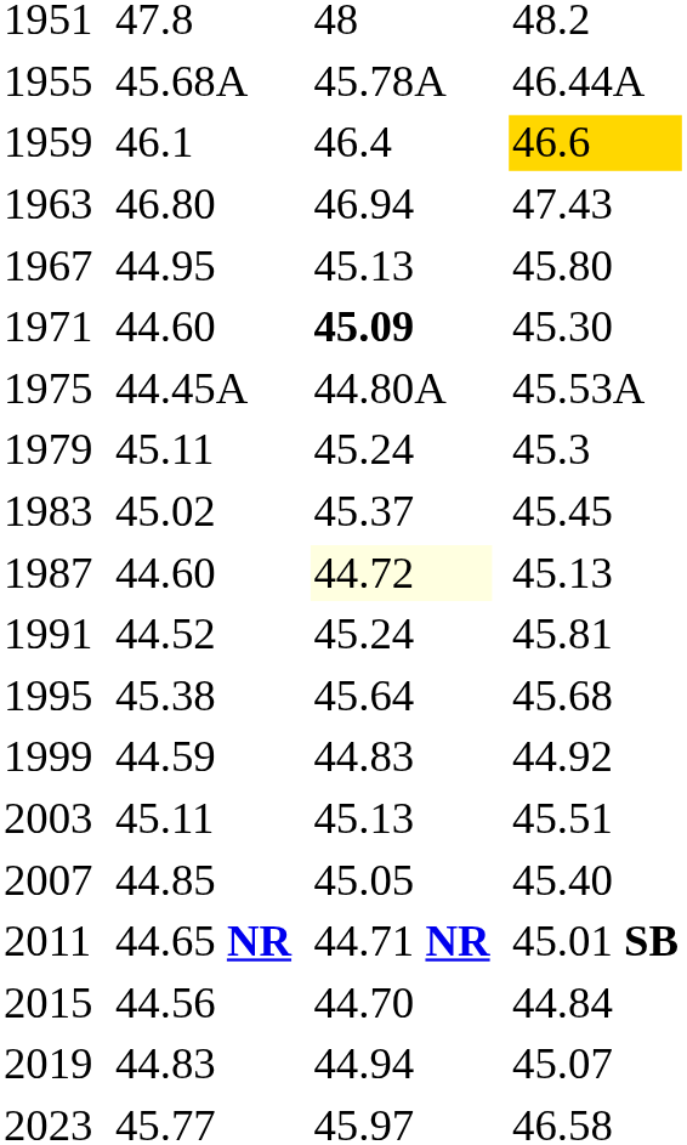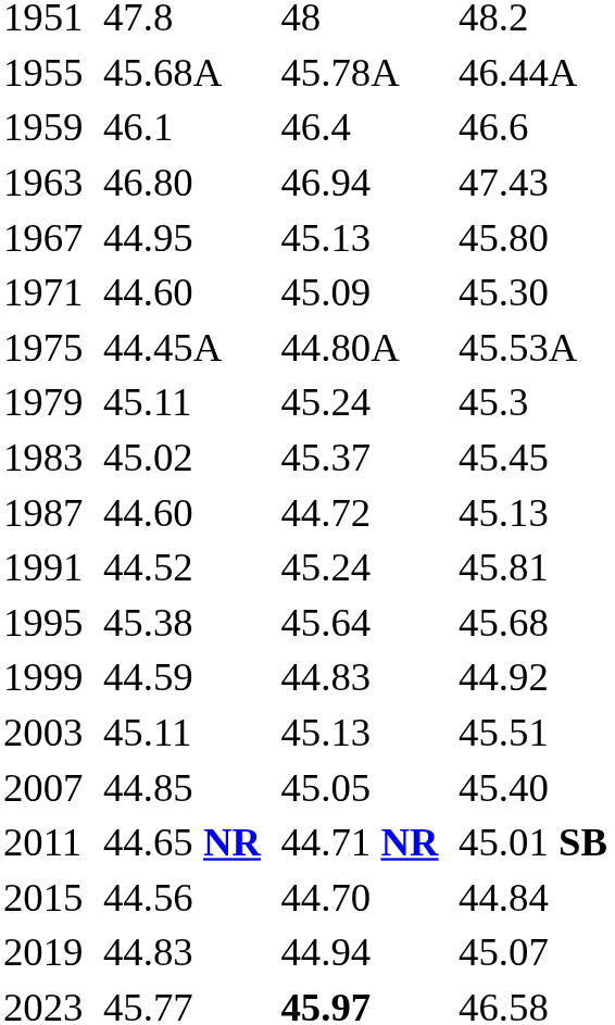1959 | column 4: gold background -> no background
1971 | column 3: bold -> normal
1987 | column 3: lightyellow background -> no background
2023 | column 3: normal -> bold
